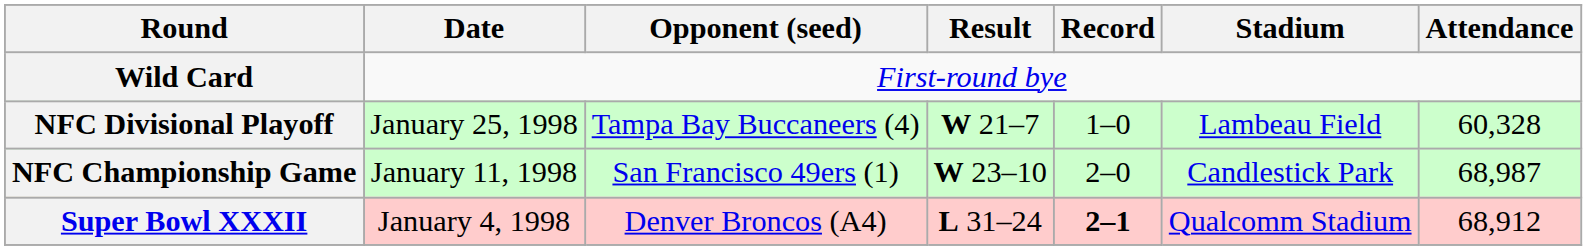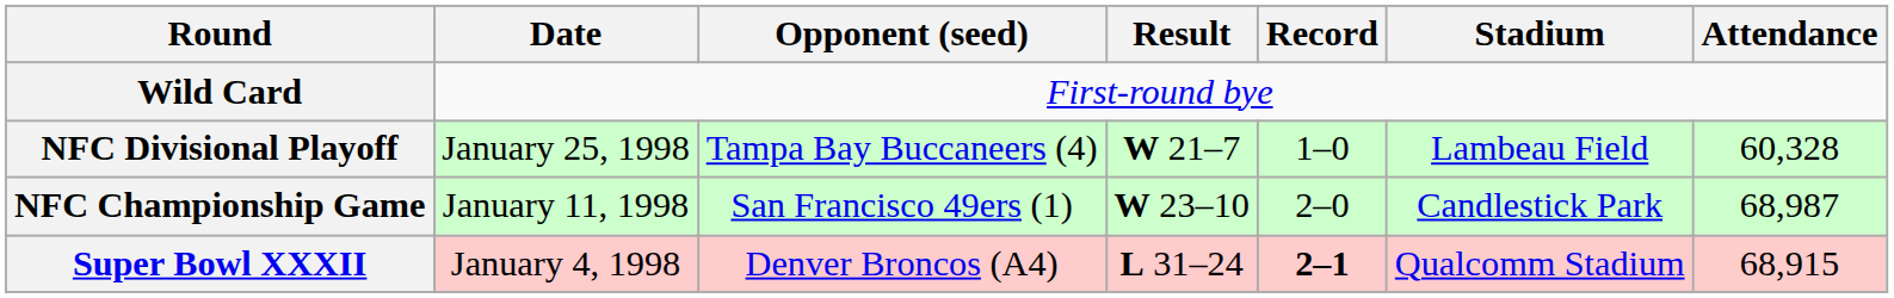Super Bowl XXXII | Attendance: 68,912 -> 68,915
